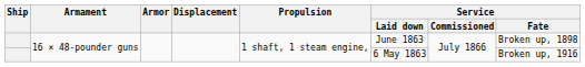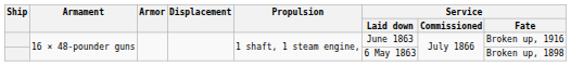row 3 | Service / Fate: Broken up, 1898 -> Broken up, 1916
row 4 | Service / Fate: Broken up, 1916 -> Broken up, 1898
